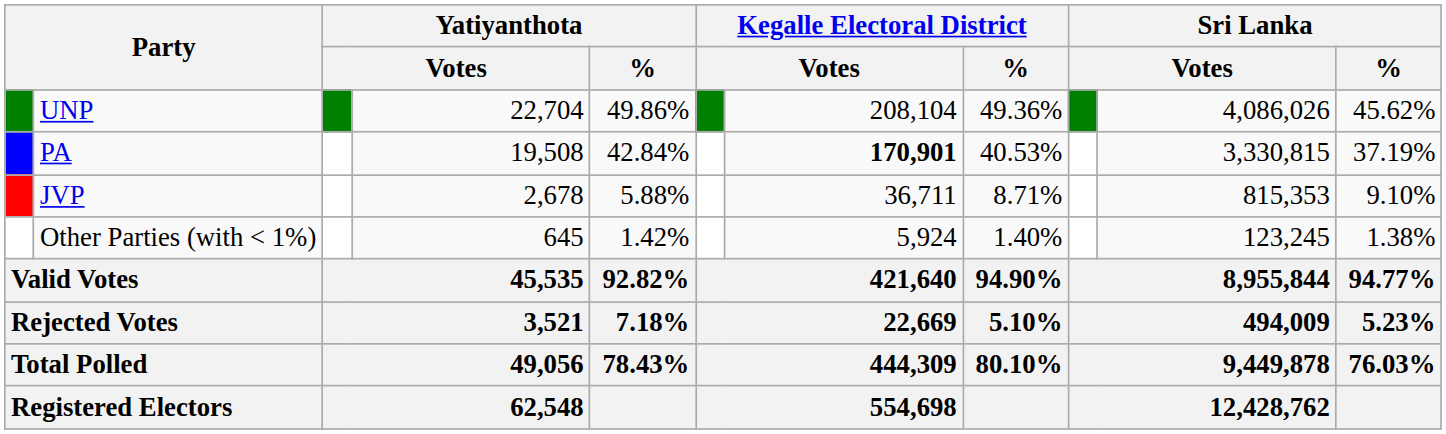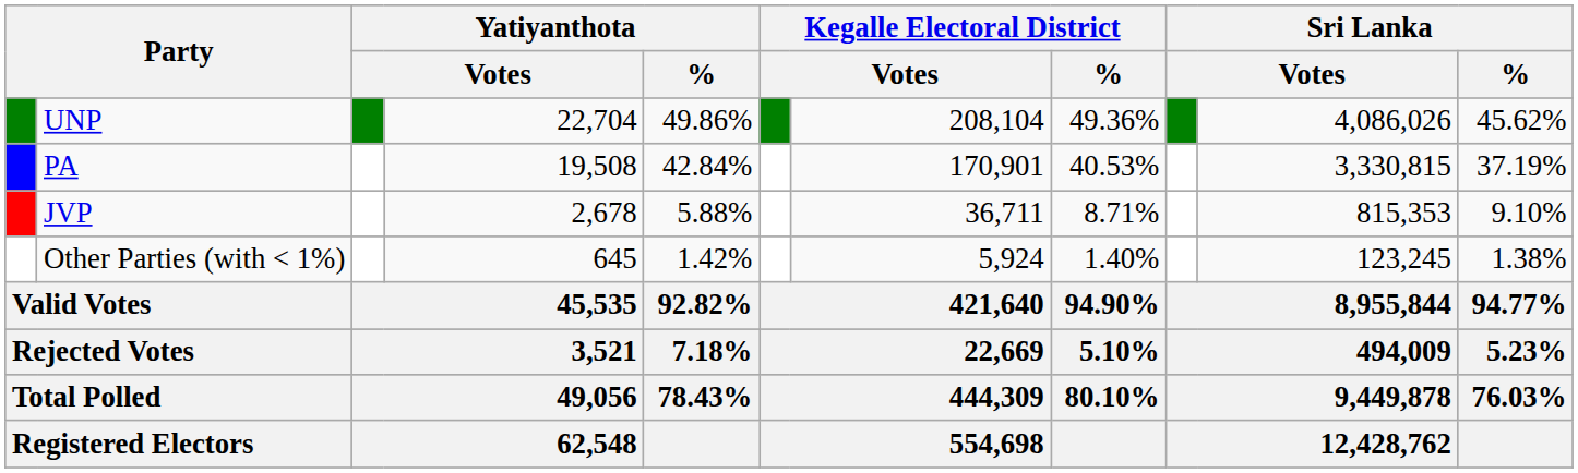PA | column 7: bold -> normal
